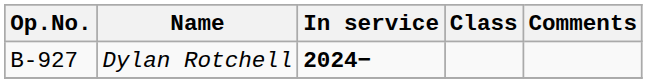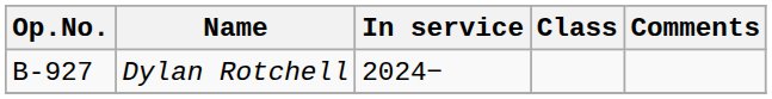Dylan Rotchell | In service: bold -> normal
